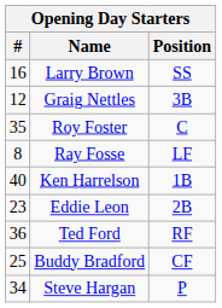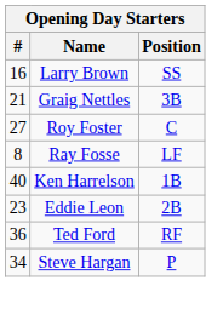Graig Nettles | #: 12 -> 21
Roy Foster | #: 35 -> 27
- row: 25 | Buddy Bradford | CF
